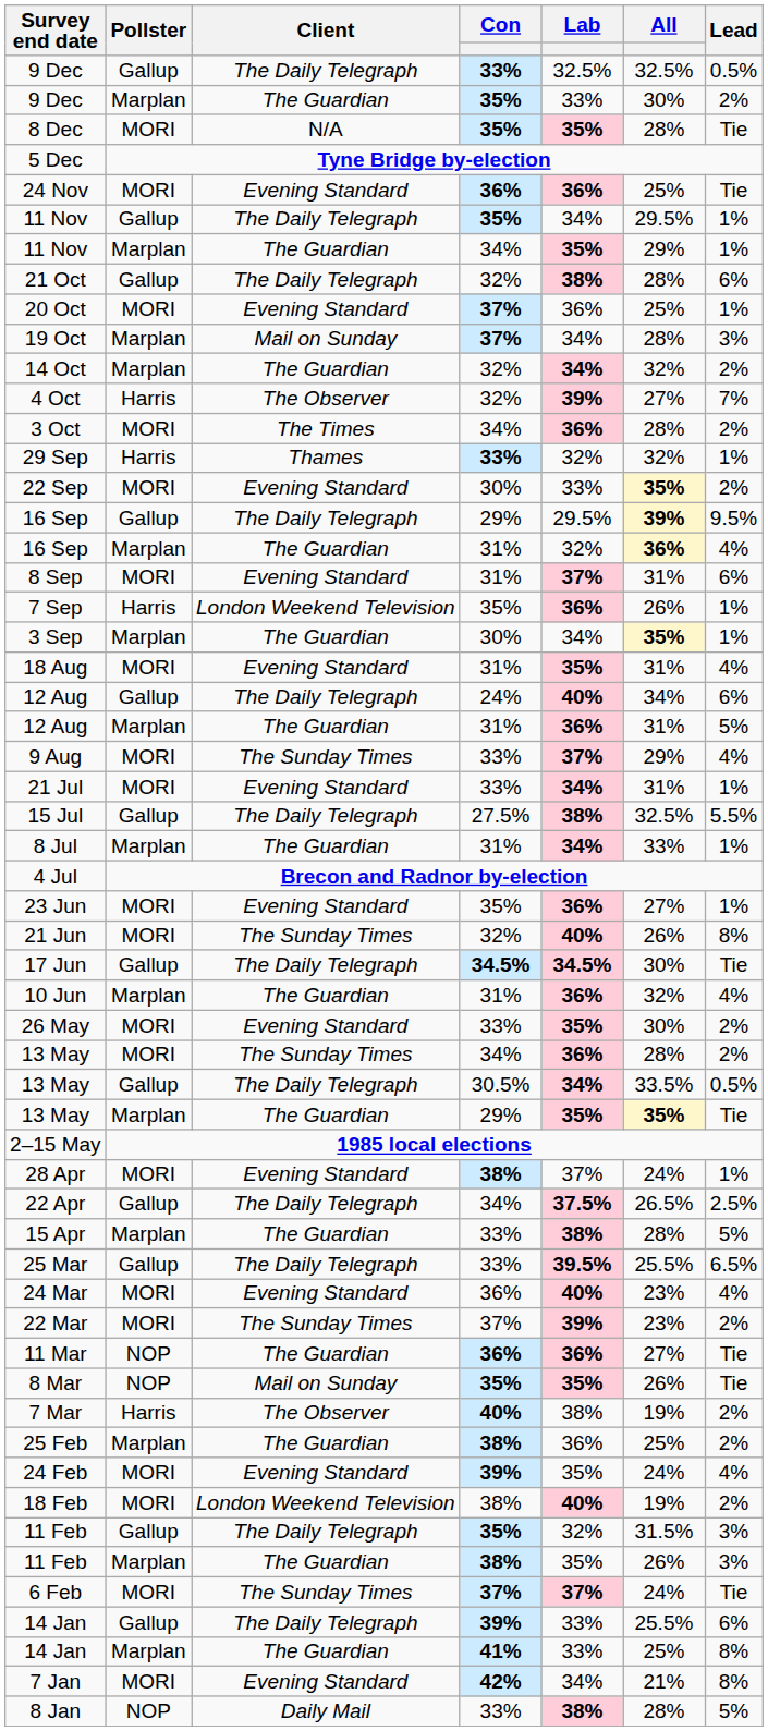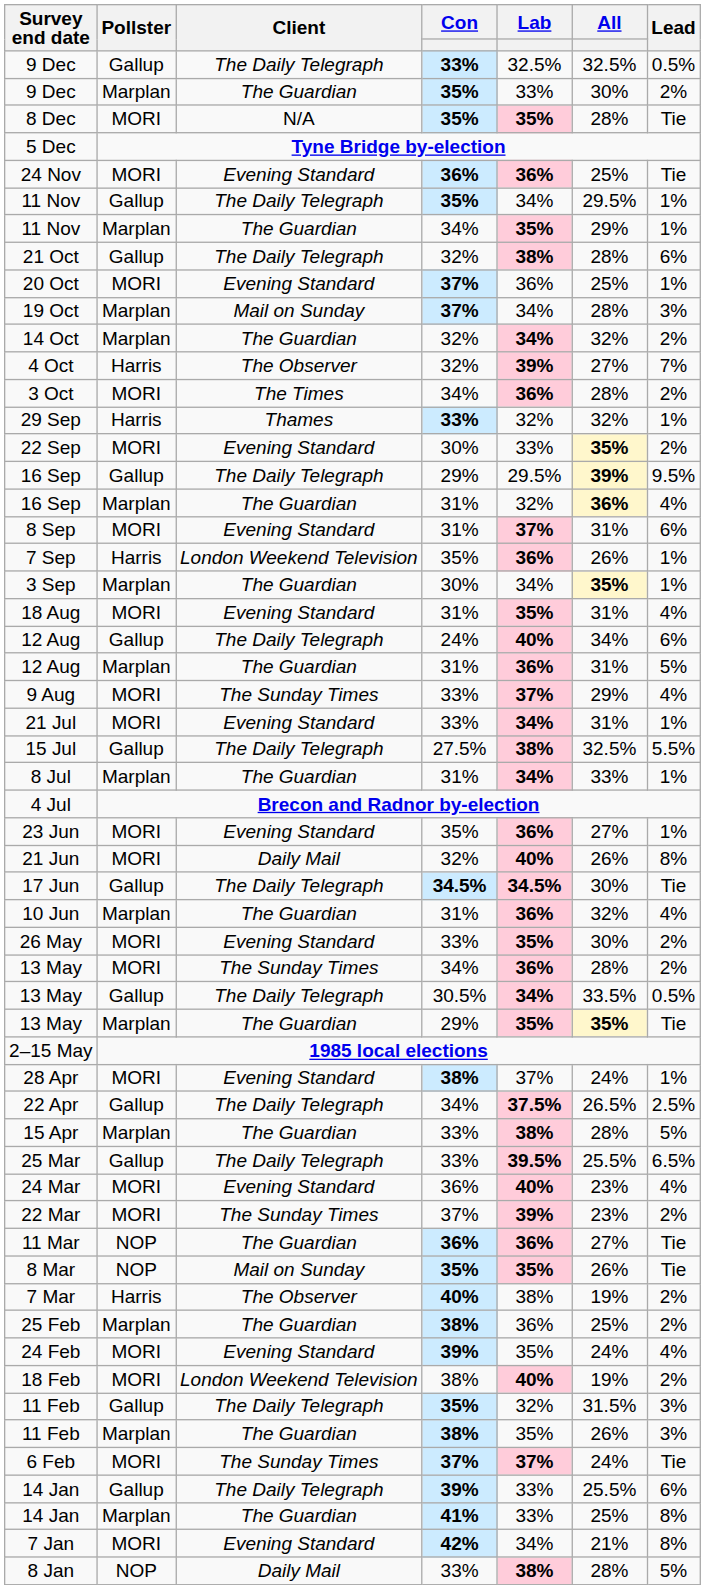21 Jun | Client: The Sunday Times -> Daily Mail
